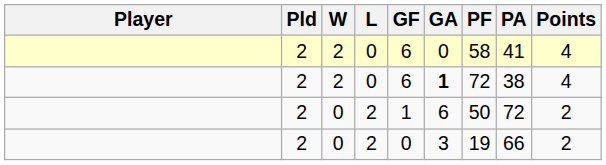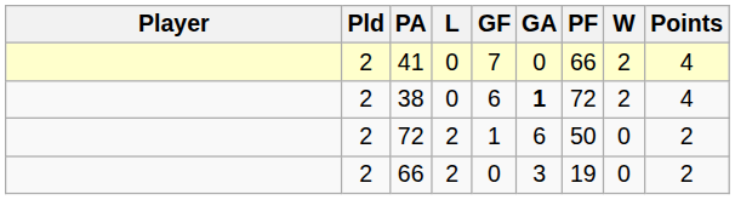columns swapped: W <-> PA
row 2 | GF: 6 -> 7
row 2 | PF: 58 -> 66
